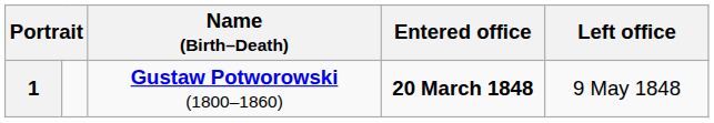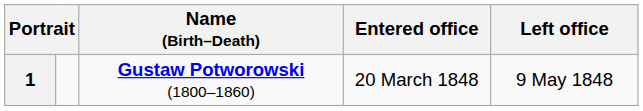1 | Entered office: bold -> normal
